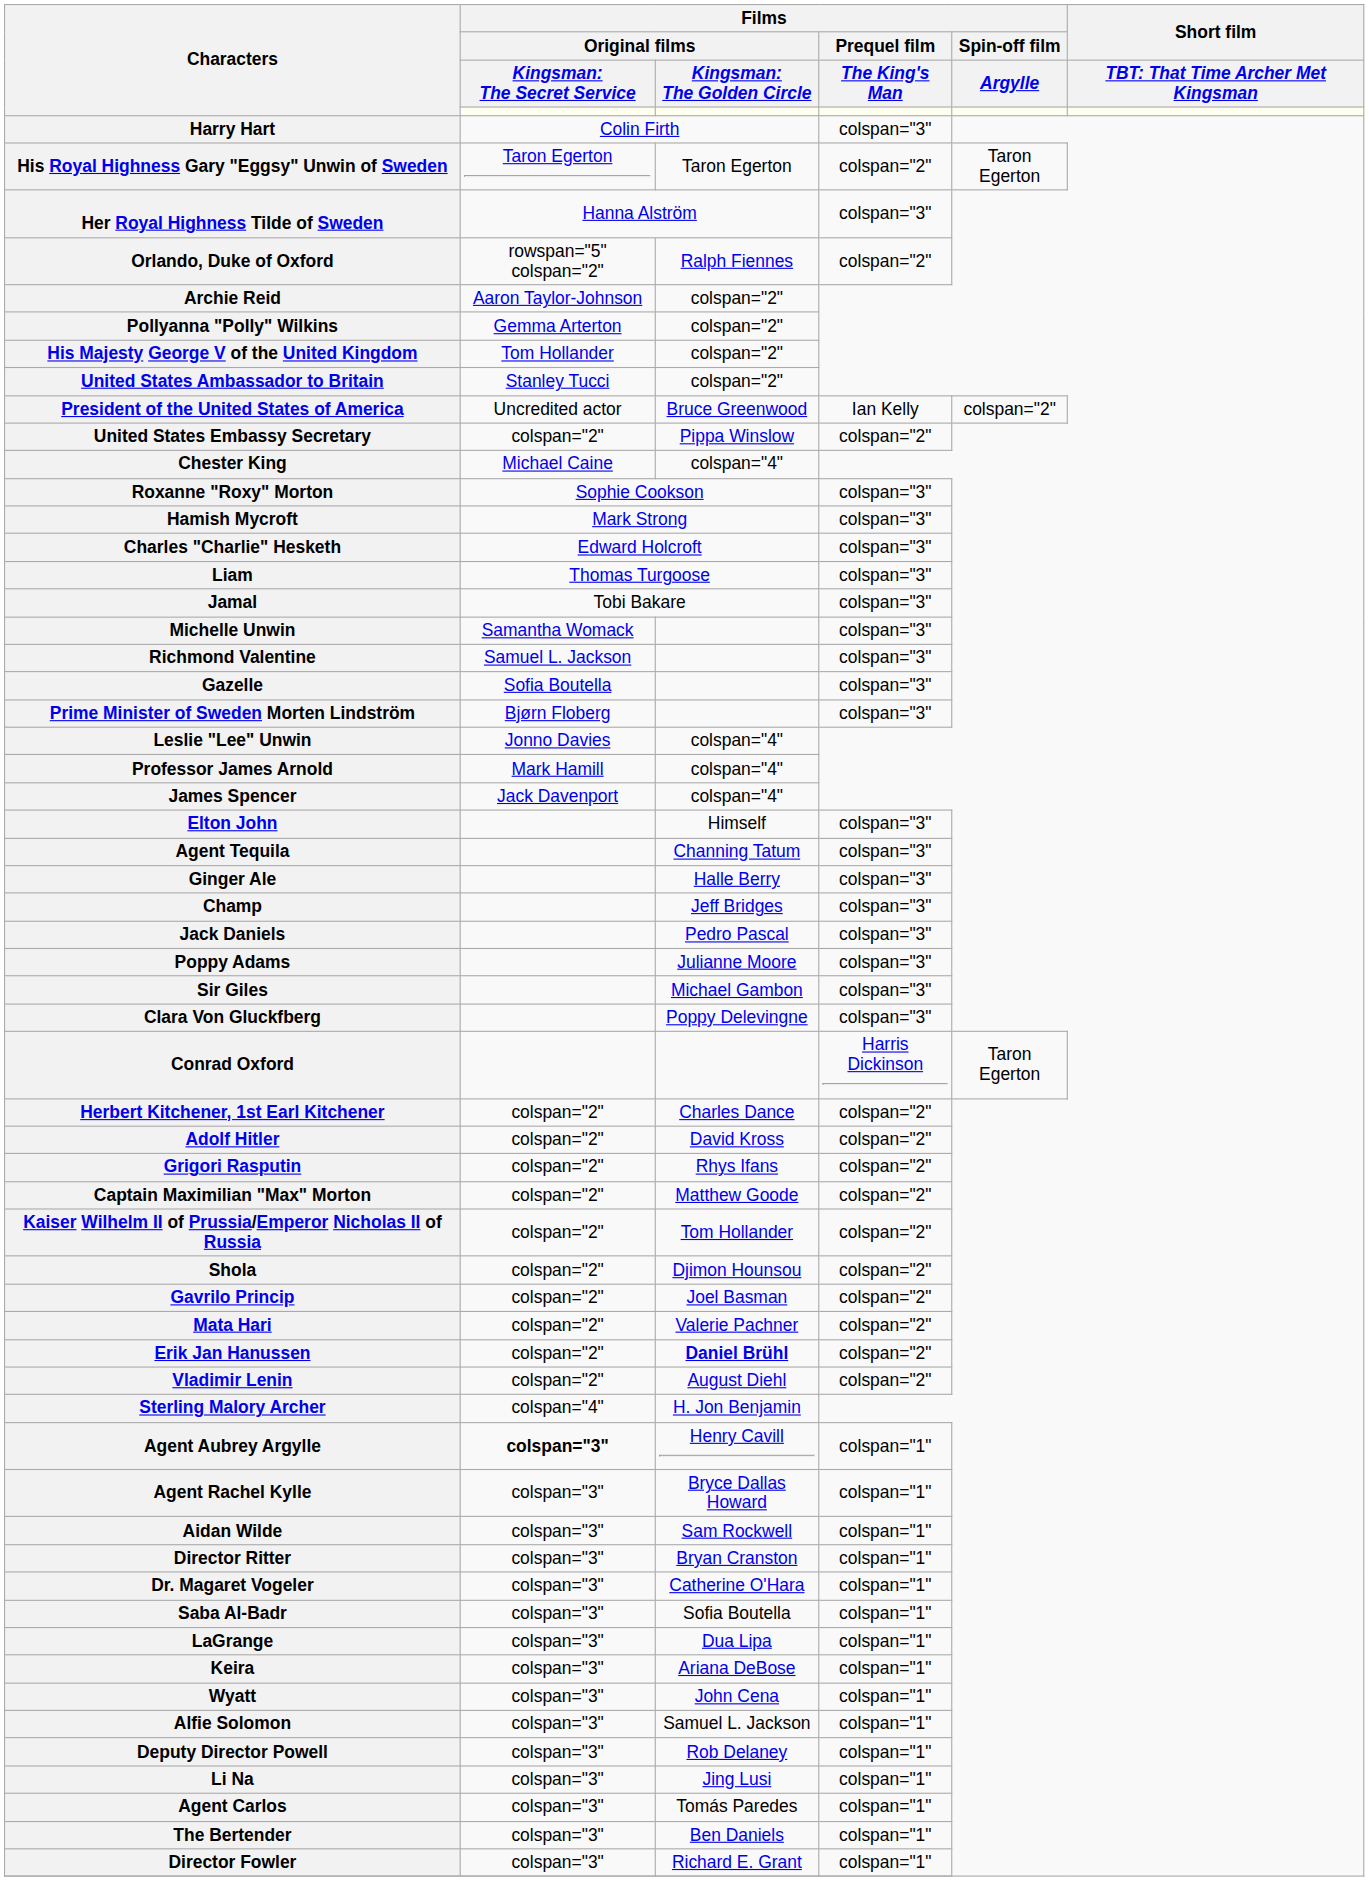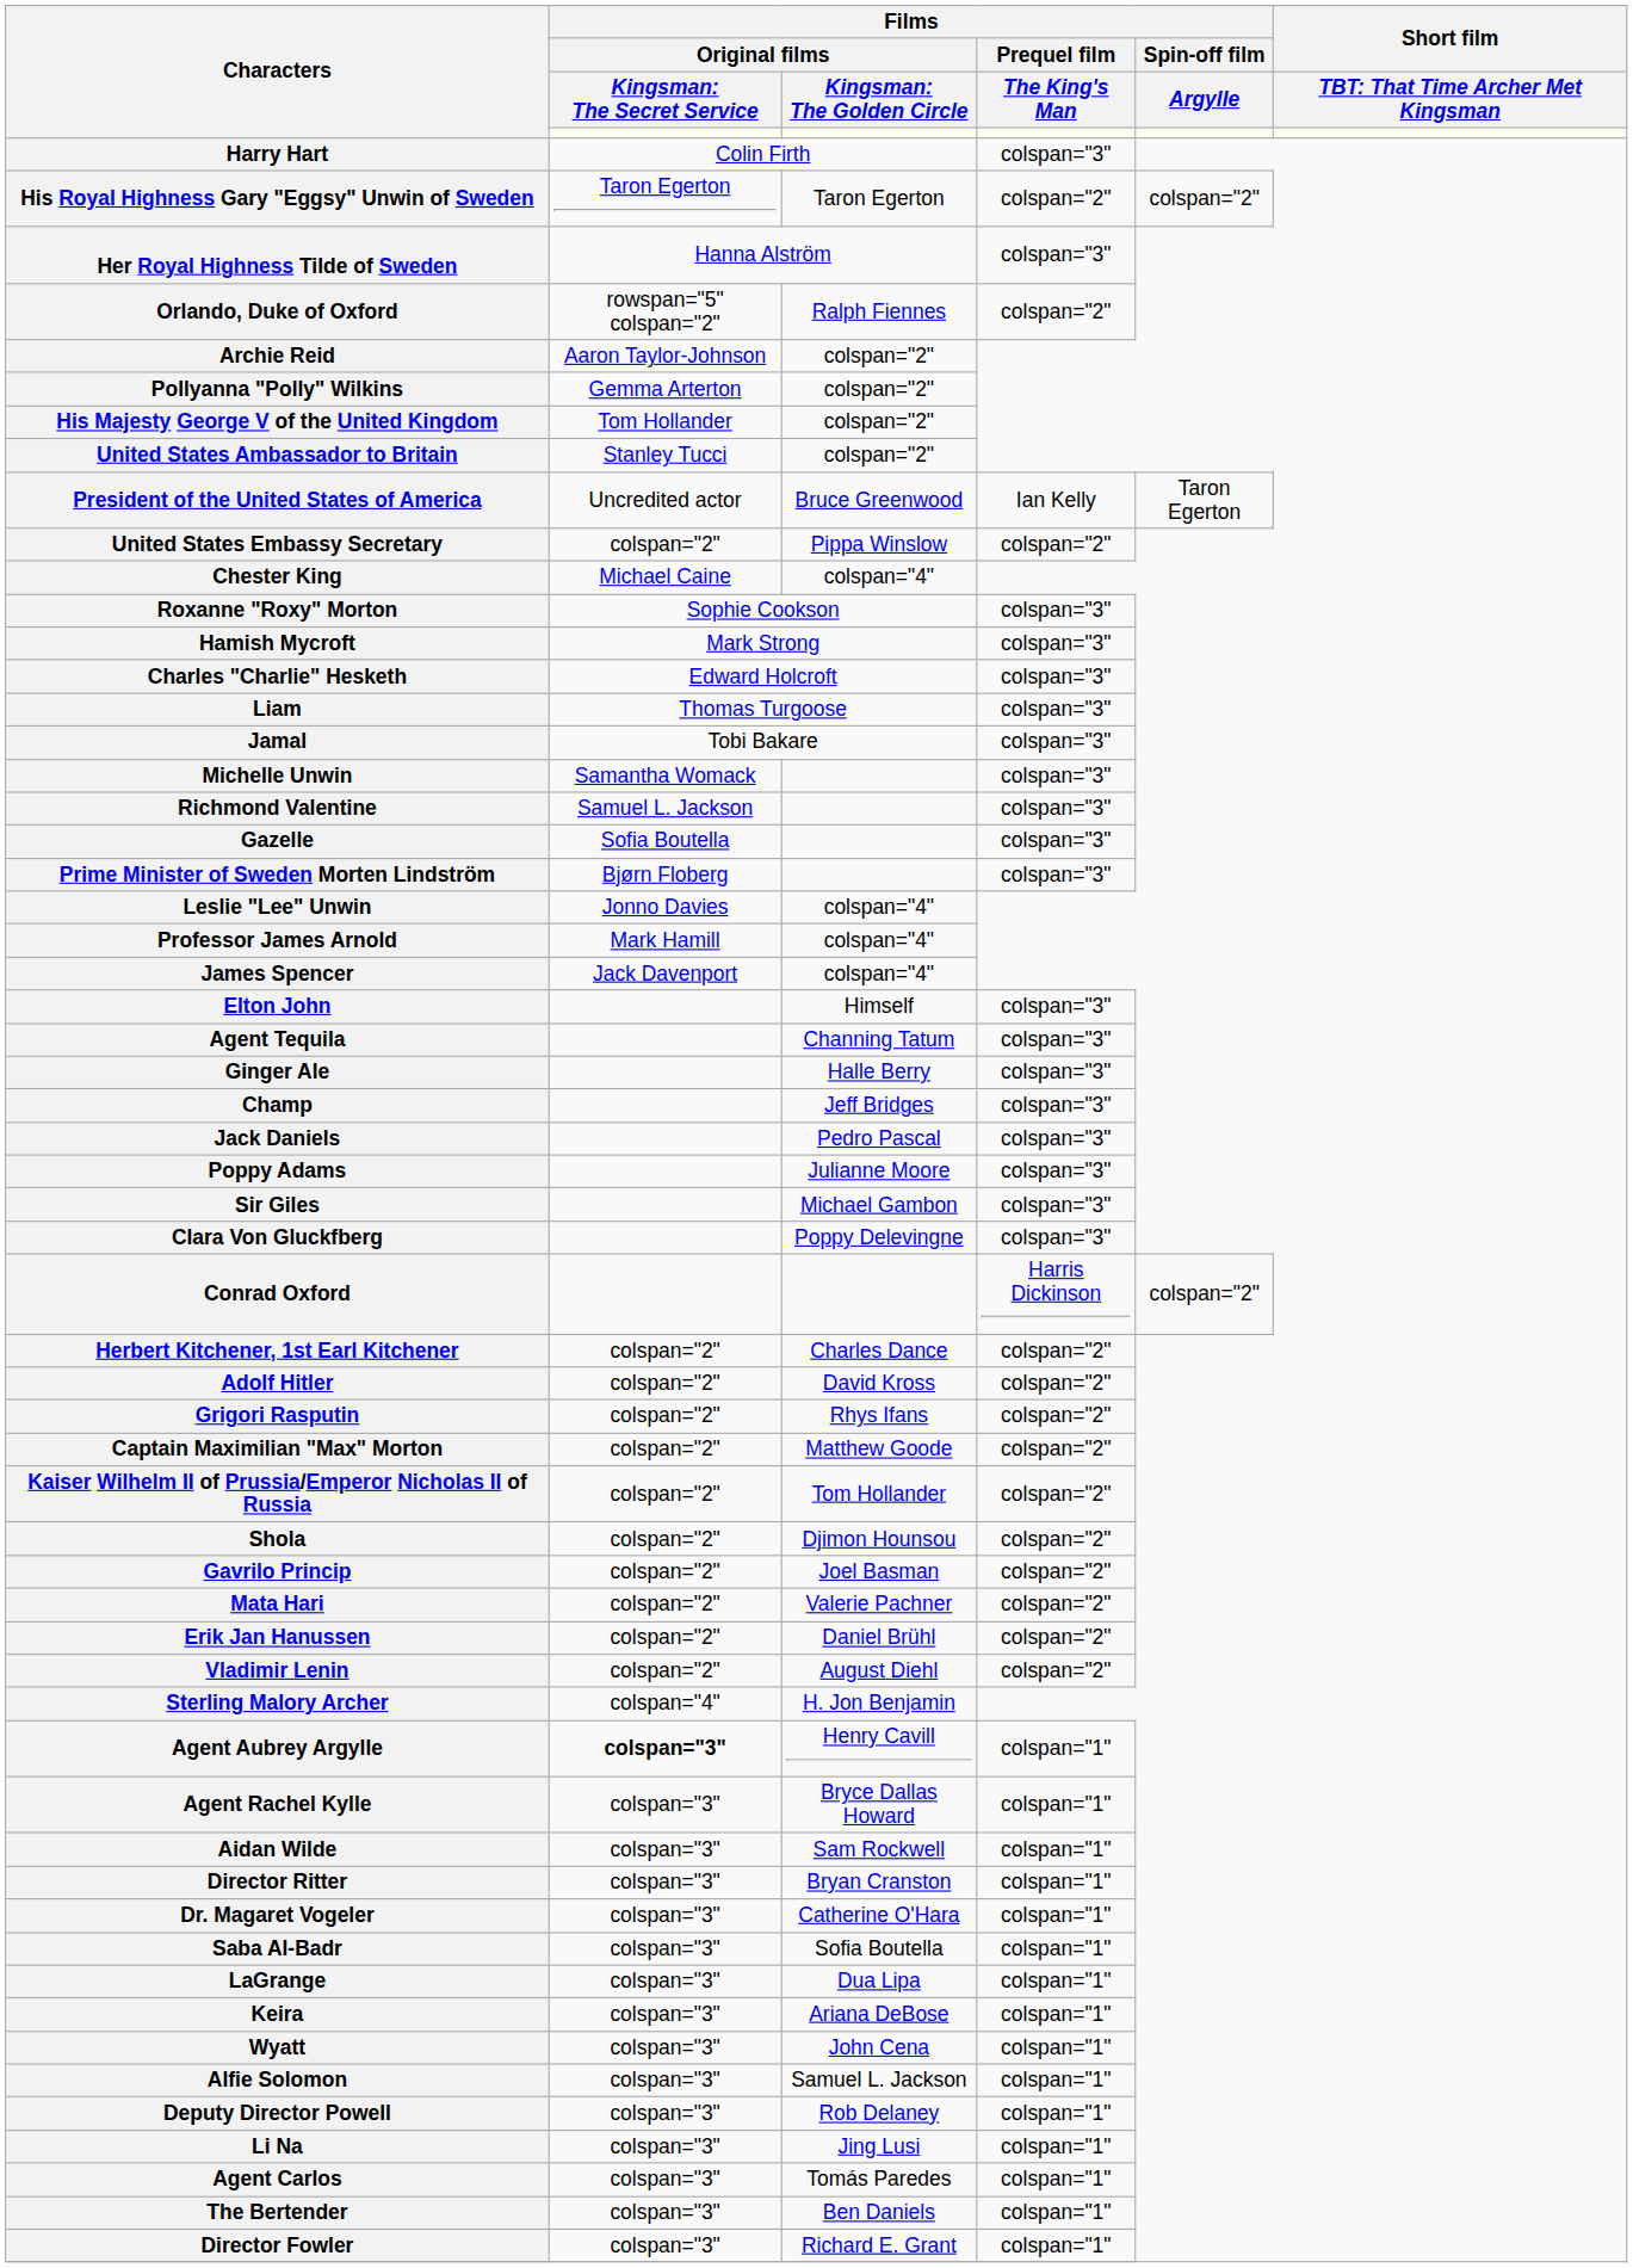His Royal Highness Gary "Eggsy" Unwin of Sweden | Films / Spin-off film / Argylle: Taron Egerton -> colspan="2"
President of the United States of America | Films / Spin-off film / Argylle: colspan="2" -> Taron Egerton
Conrad Oxford | Films / Spin-off film / Argylle: Taron Egerton -> colspan="2"
Erik Jan Hanussen | column 3: bold -> normal
